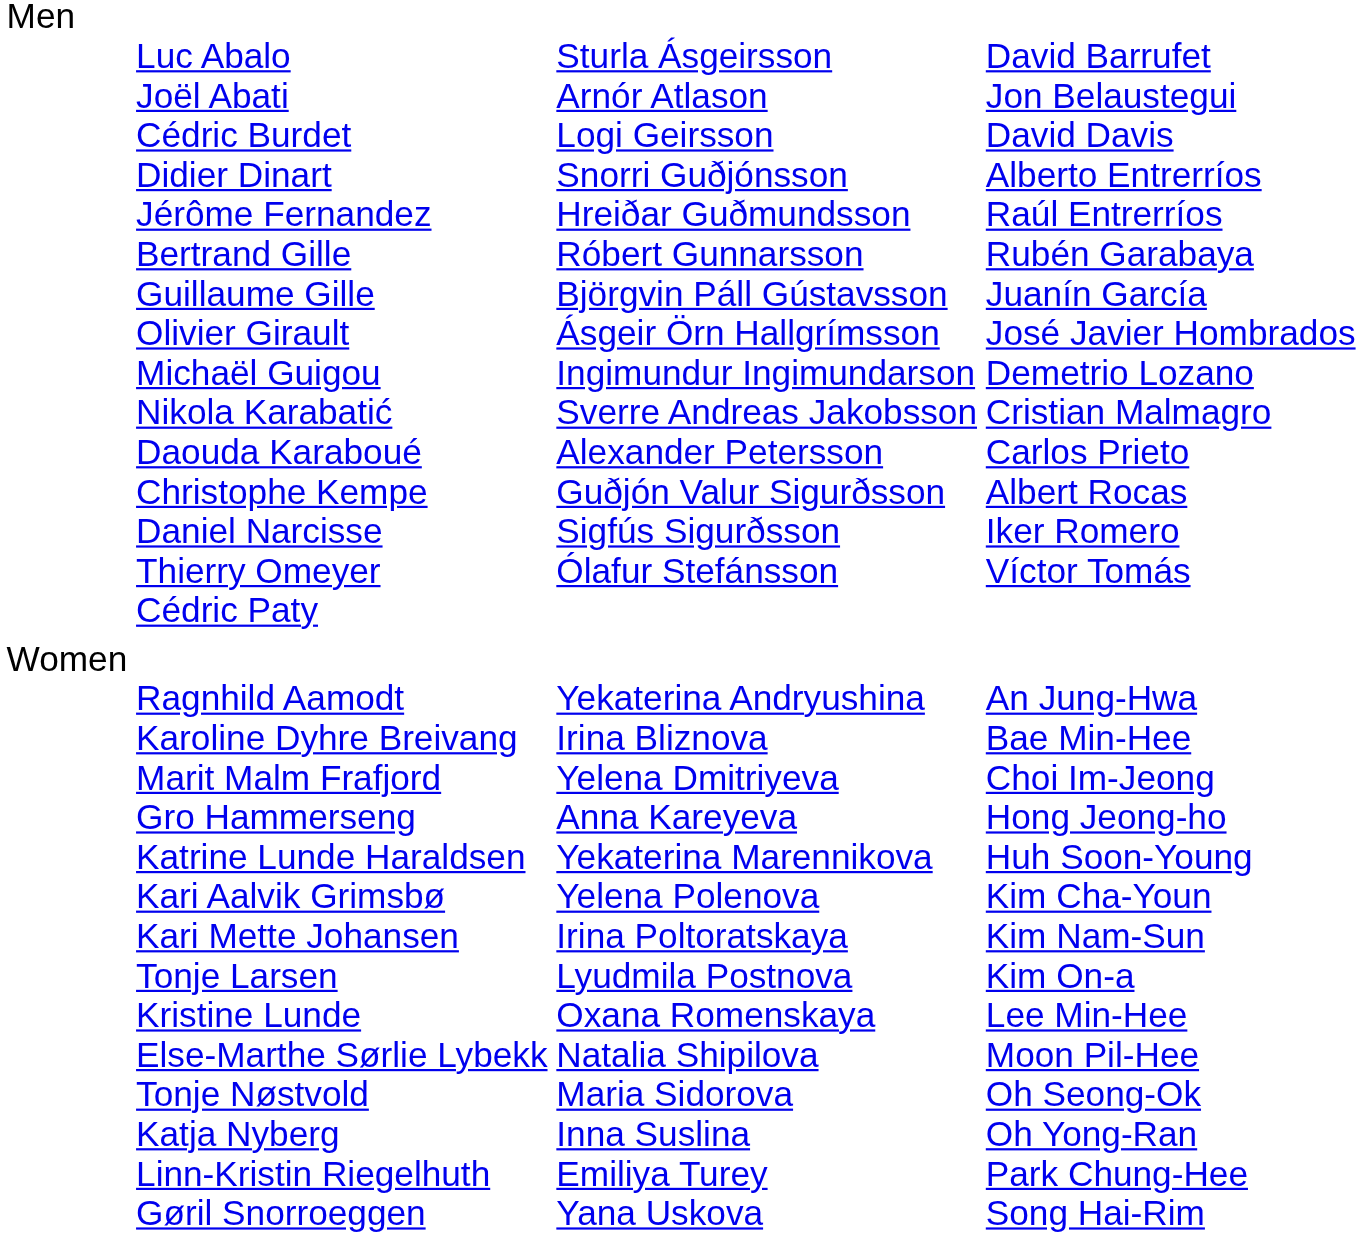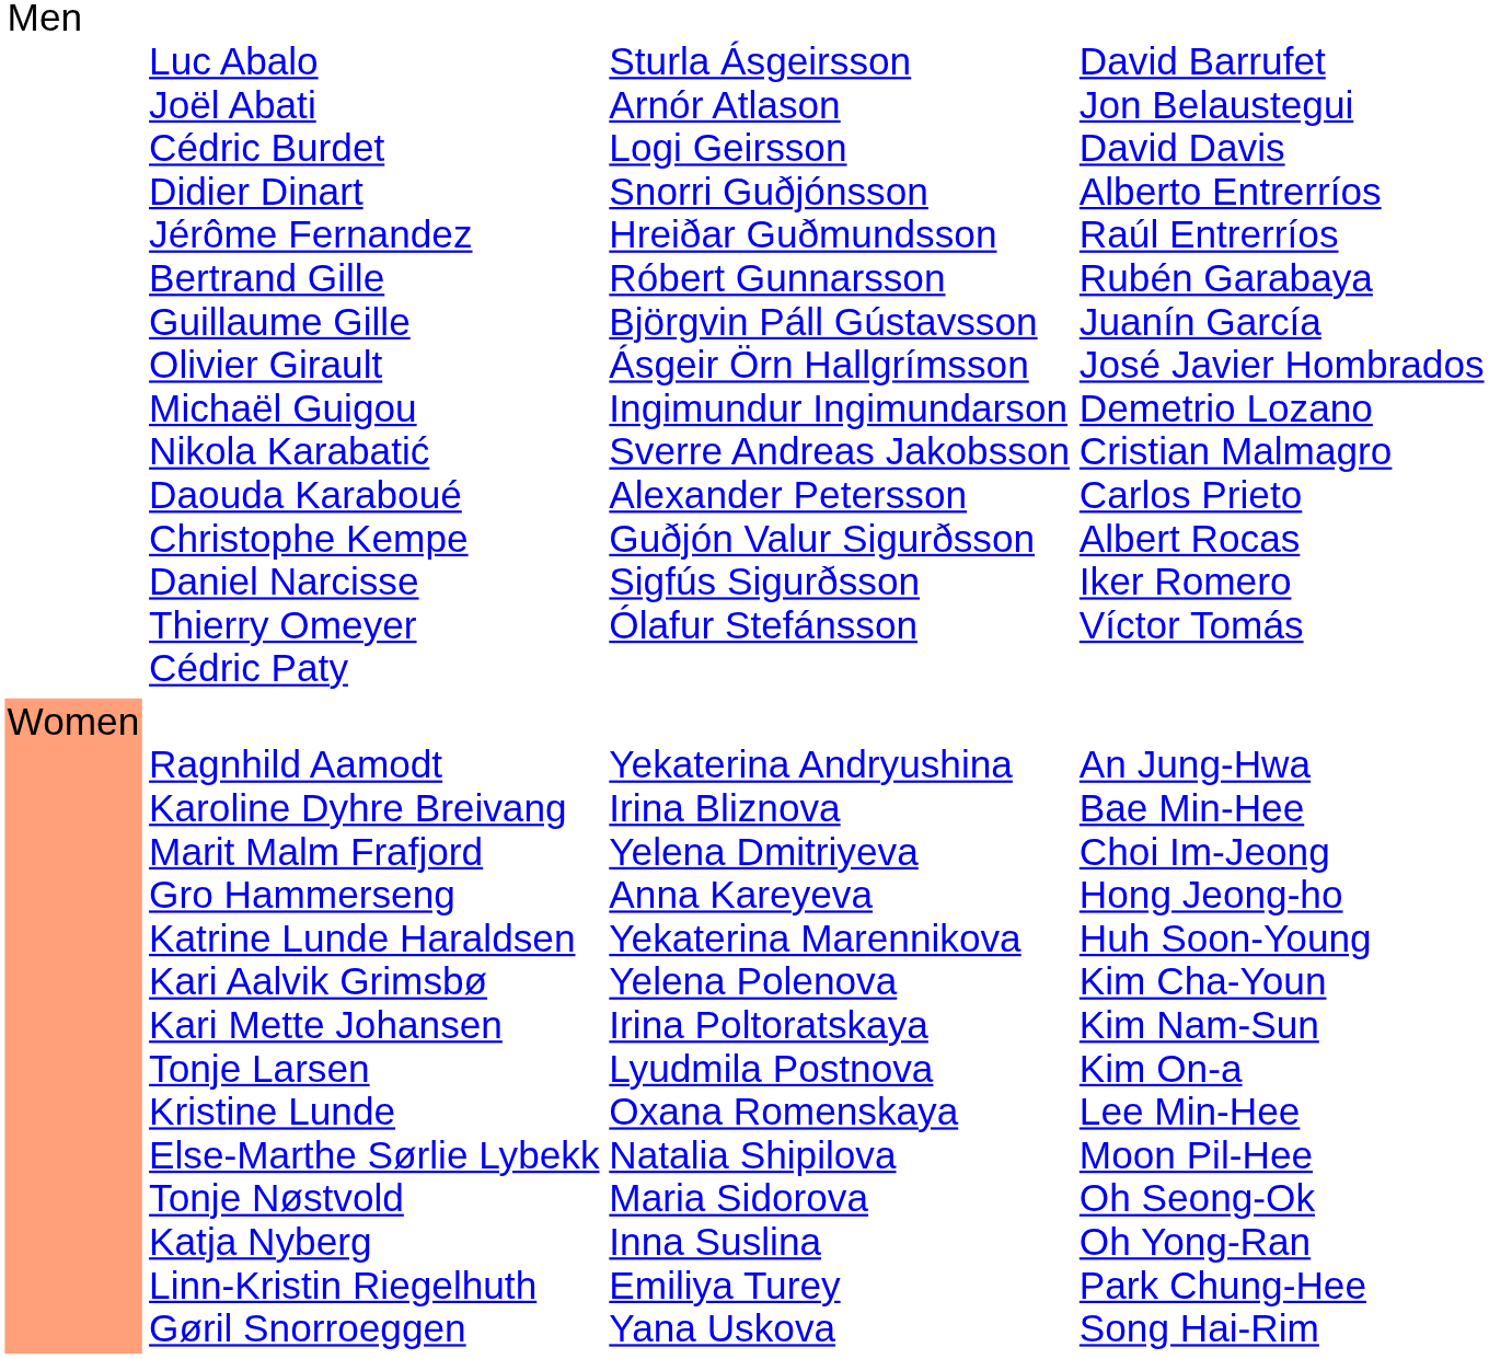Women | column 1: no background -> lightsalmon background
